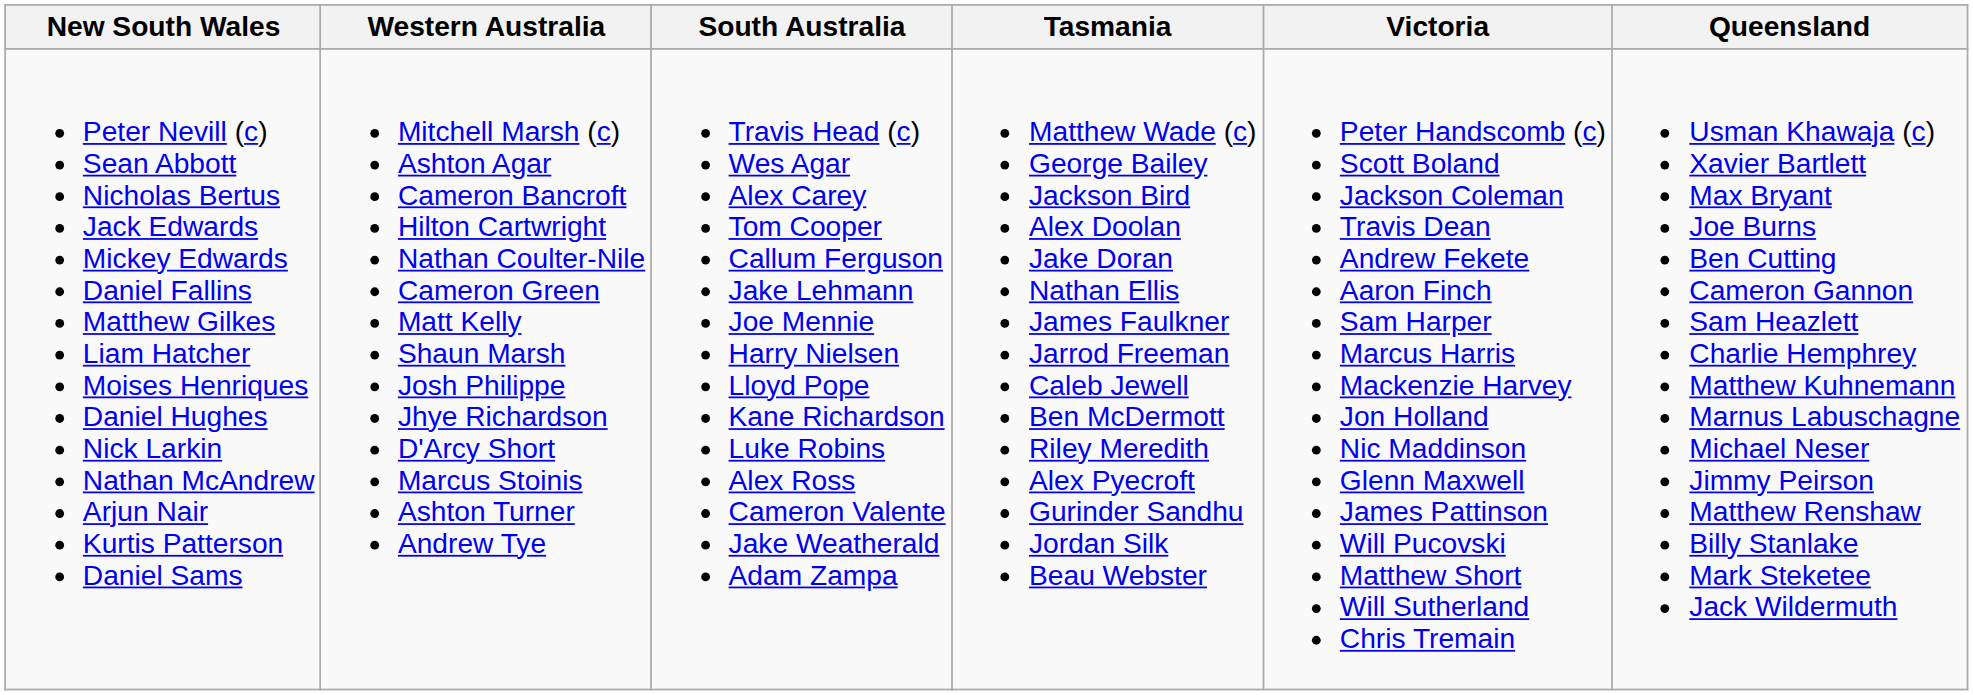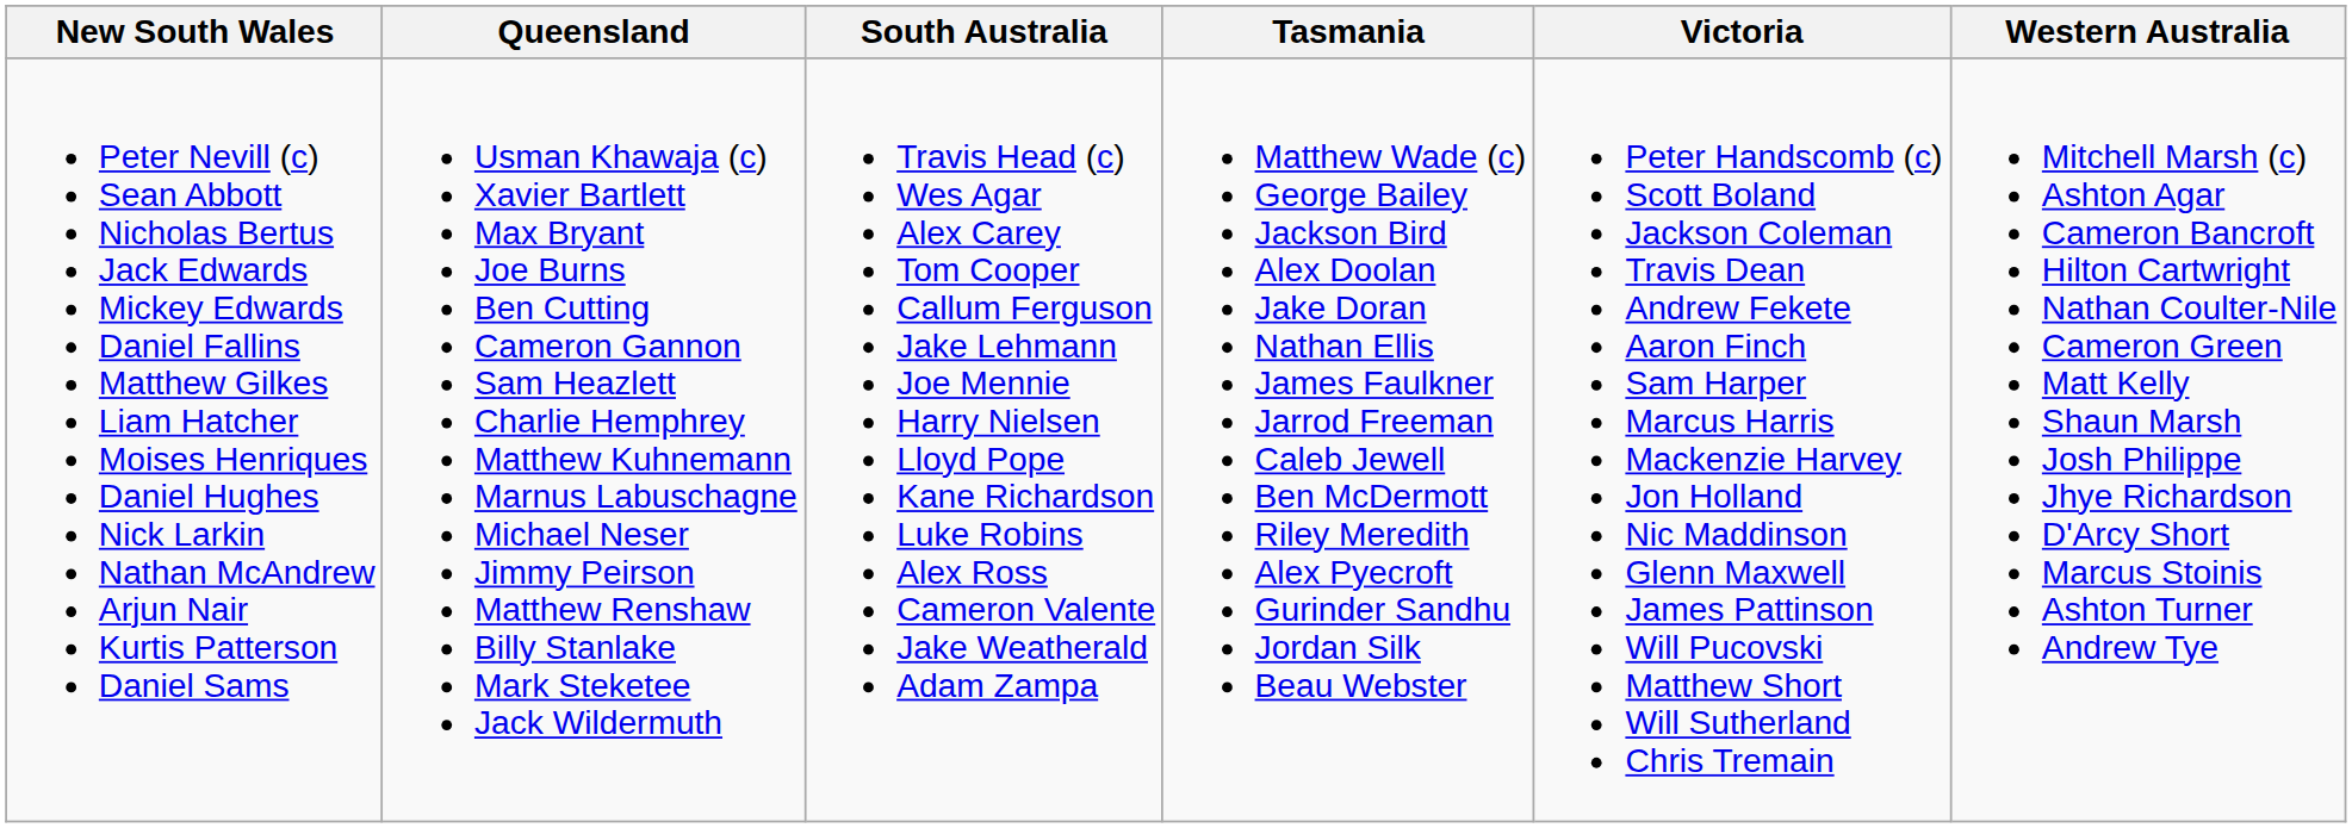columns swapped: Queensland <-> Western Australia
